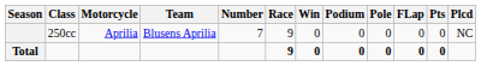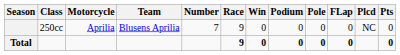columns swapped: Pts <-> Plcd
